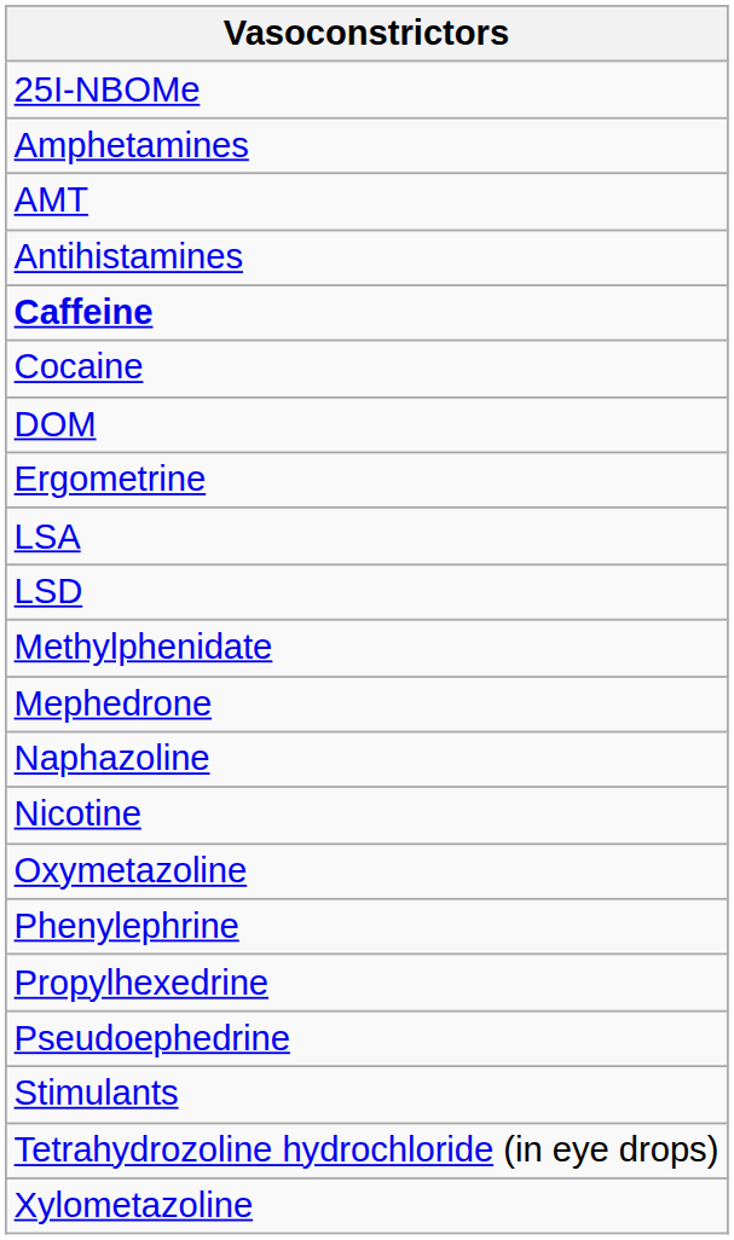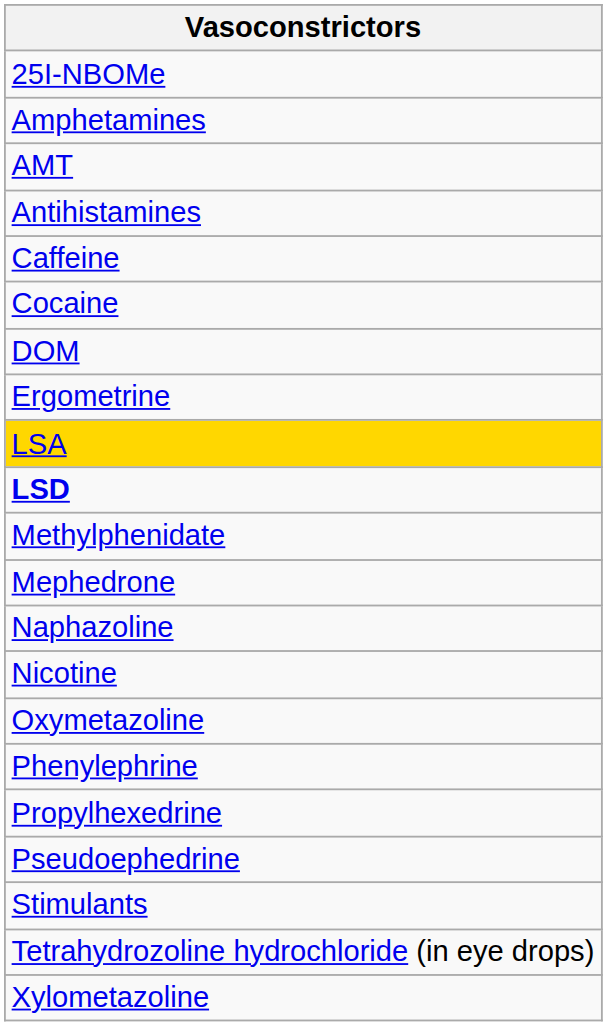row 6 | column 1: bold -> normal
row 10 | column 1: no background -> gold background
row 11 | column 1: normal -> bold
